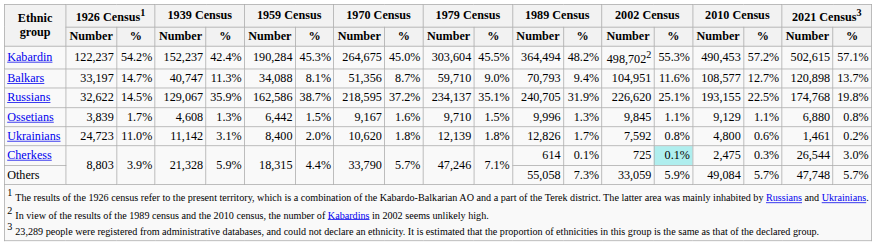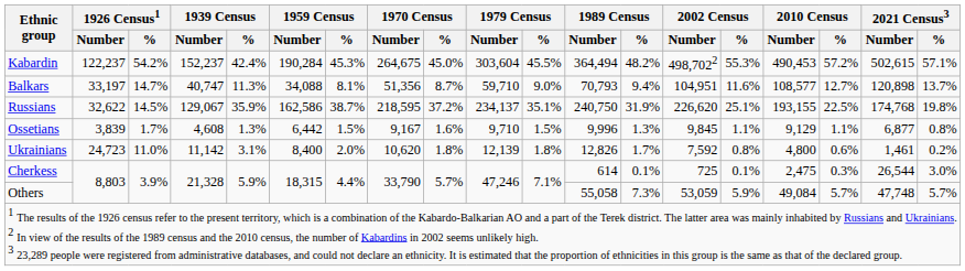Russians | 1989 Census / Number: 240,705 -> 240,750
Ossetians | 2021 Census3 / Number: 6,880 -> 6,877
Cherkess | 2002 Census / %: paleturquoise background -> no background
Others | 2002 Census / Number: 33,059 -> 53,059
